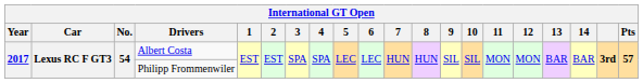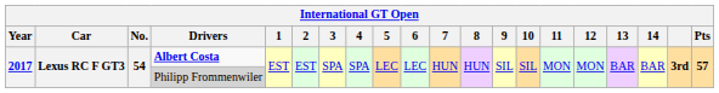Albert Costa | Drivers: normal -> bold
Philipp Frommenwiler | Drivers: no background -> lightgrey background
